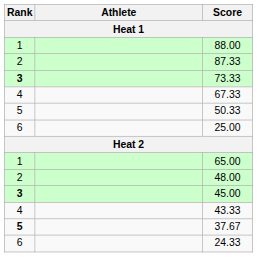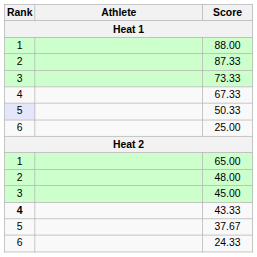73.33 | Rank: bold -> normal
50.33 | Rank: no background -> lavender background
45.00 | Rank: bold -> normal
43.33 | Rank: normal -> bold
37.67 | Rank: bold -> normal
